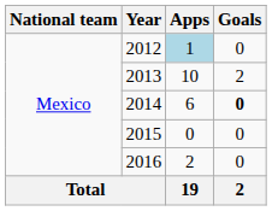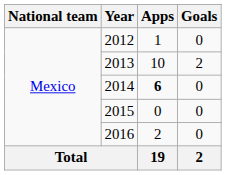2012 | Apps: lightblue background -> no background
2014 | Apps: normal -> bold
2014 | Goals: bold -> normal
